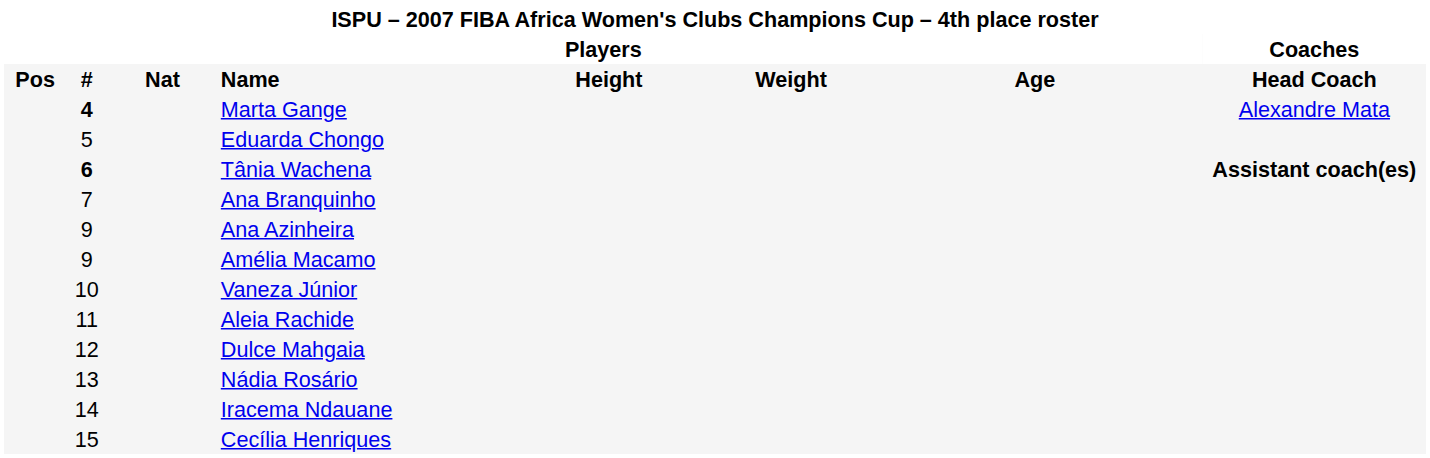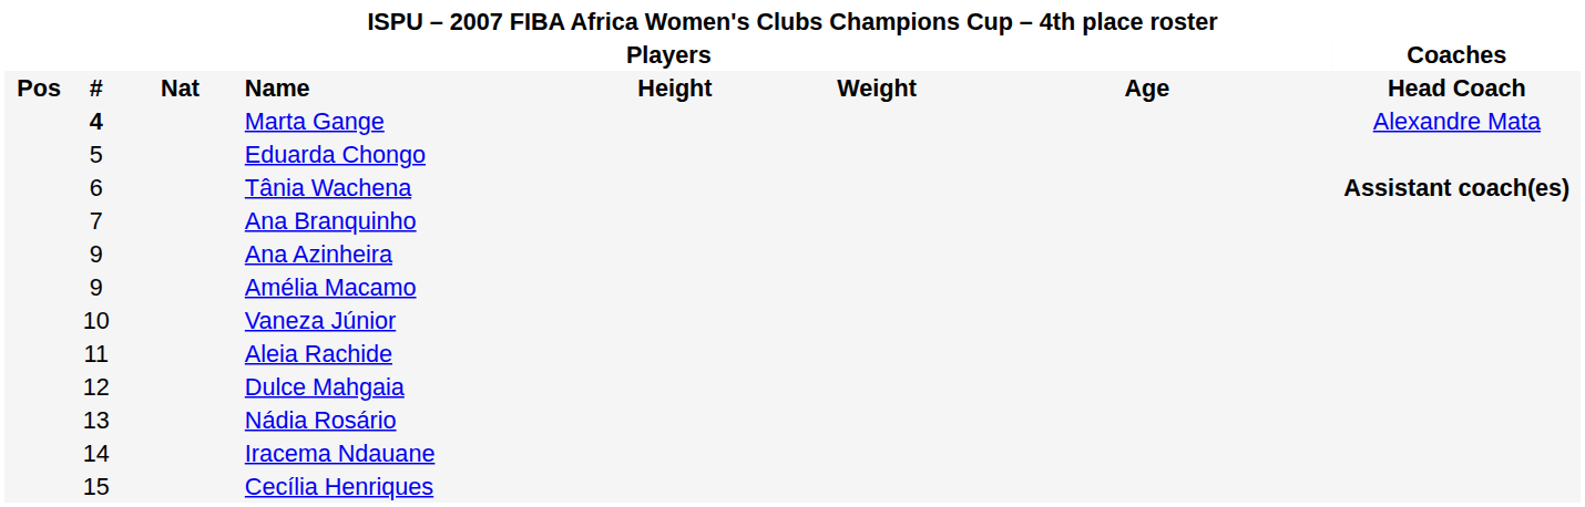Tânia Wachena | column 2: bold -> normal
